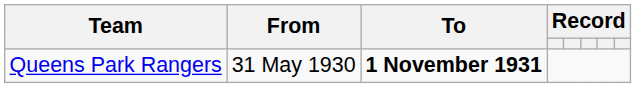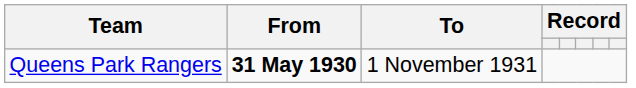Queens Park Rangers | From: normal -> bold
Queens Park Rangers | To: bold -> normal
